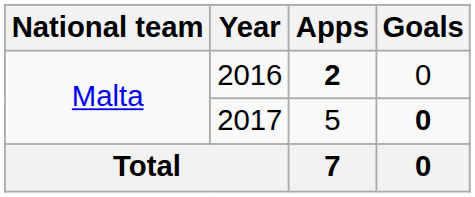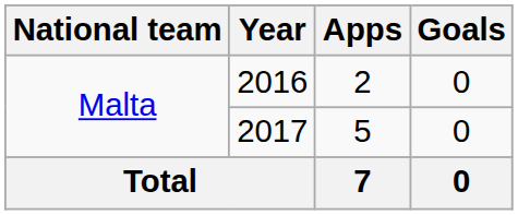2016 | Apps: bold -> normal
2017 | Goals: bold -> normal
